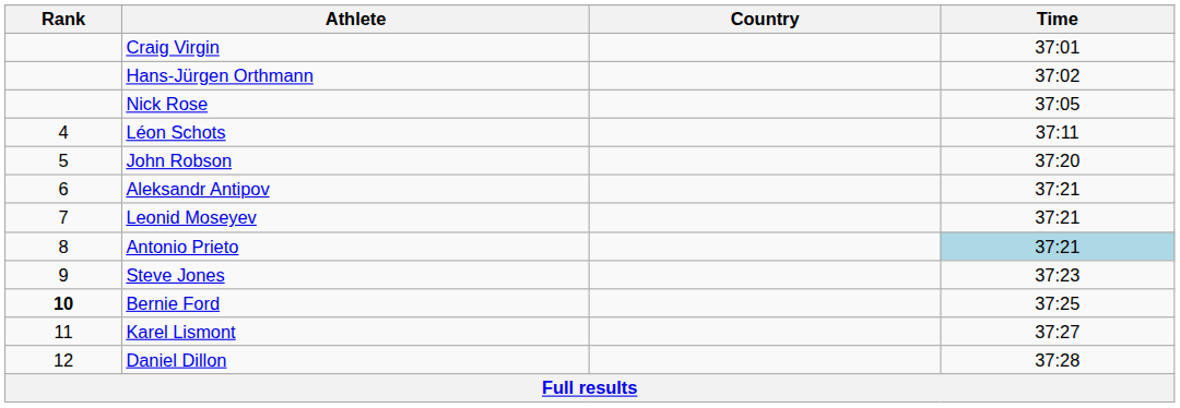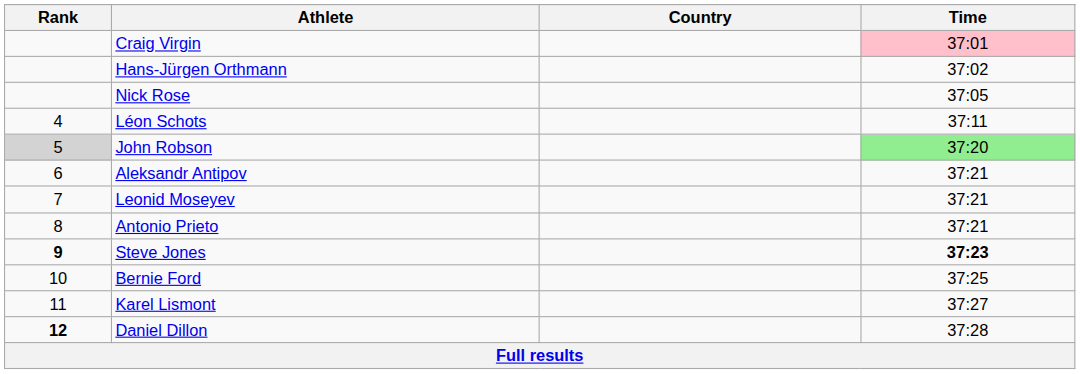Craig Virgin | Time: no background -> pink background
John Robson | Rank: no background -> lightgrey background
John Robson | Time: no background -> lightgreen background
Antonio Prieto | Time: lightblue background -> no background
Steve Jones | Rank: normal -> bold
Steve Jones | Time: normal -> bold
Bernie Ford | Rank: bold -> normal
Daniel Dillon | Rank: normal -> bold
